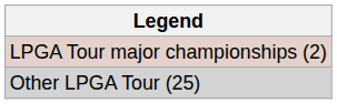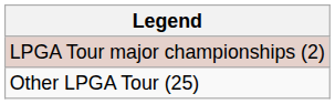row 3 | column 1: lightgrey background -> no background
